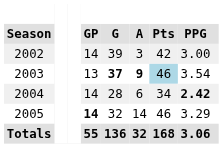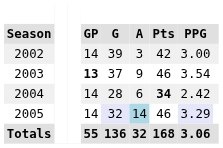2003 | GP: normal -> bold
2003 | G: bold -> normal
2003 | A: bold -> normal
2003 | Pts: lightblue background -> no background
2004 | Pts: normal -> bold
2004 | PPG: bold -> normal
2005 | GP: bold -> normal
2005 | G: no background -> lavender background
2005 | A: no background -> lightblue background
2005 | PPG: no background -> lavender background
